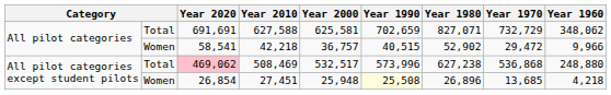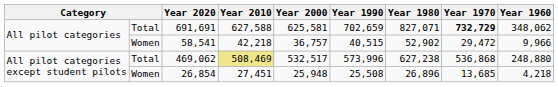row 2 | Year 1970: normal -> bold
row 4 | Year 2020: pink background -> no background
row 4 | Year 2010: no background -> khaki background
row 5 | Year 1990: lightyellow background -> no background
